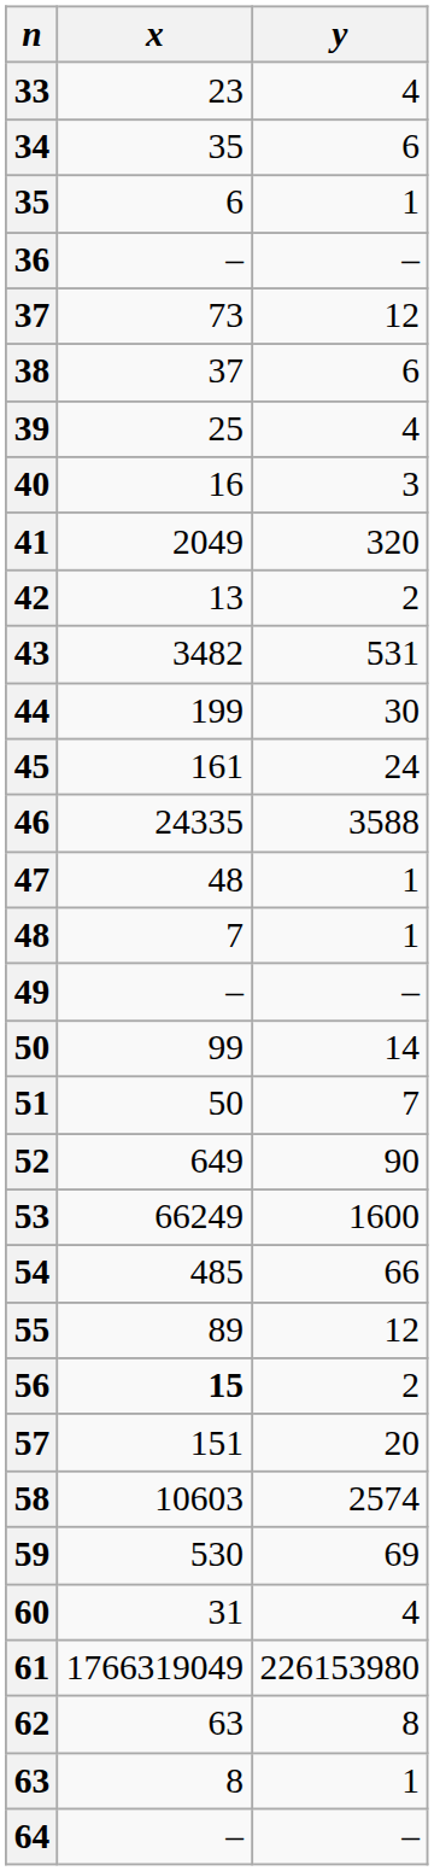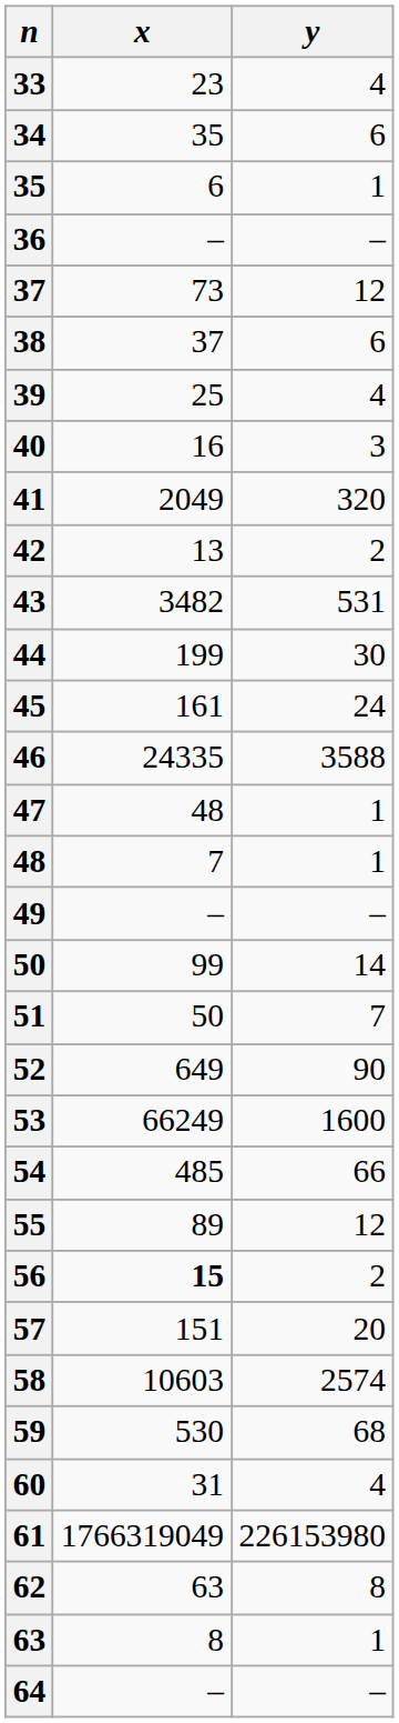59 | y: 69 -> 68
